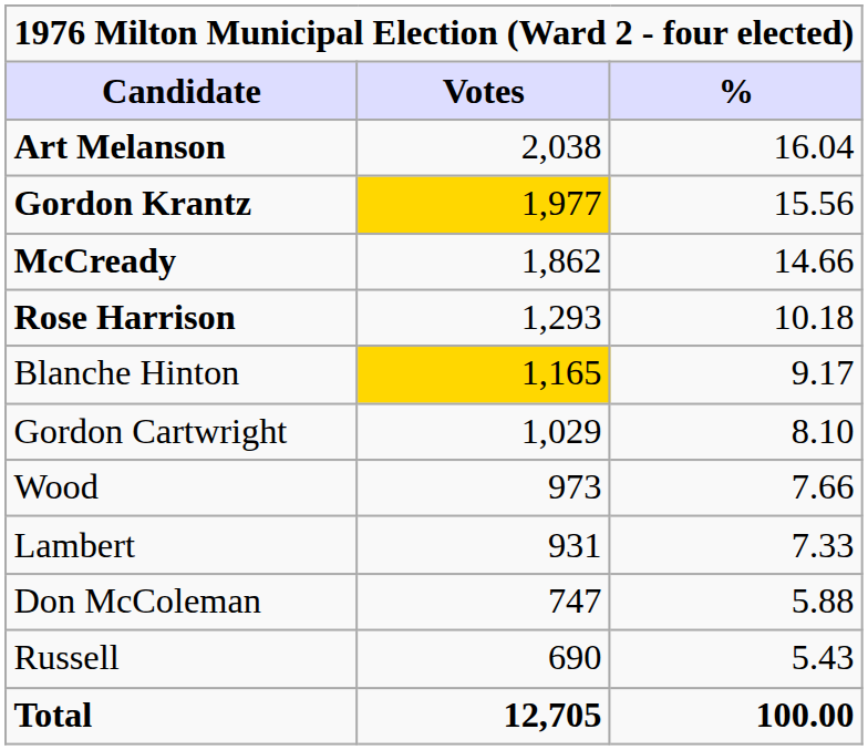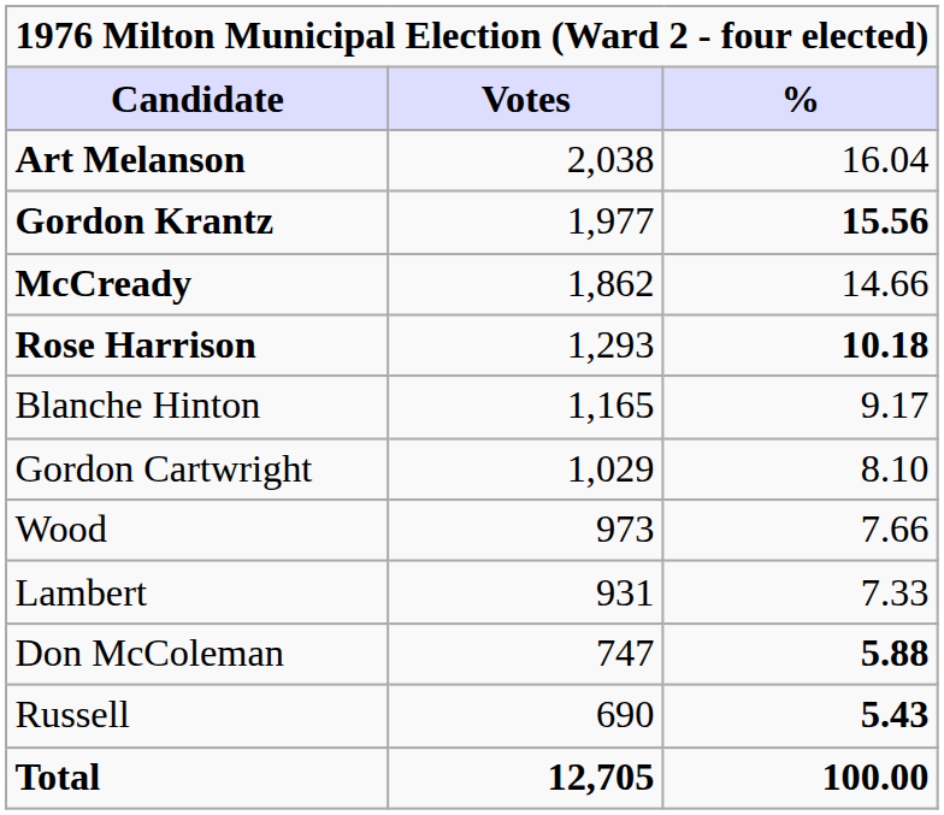Gordon Krantz | Votes: gold background -> no background
Gordon Krantz | %: normal -> bold
Rose Harrison | %: normal -> bold
Blanche Hinton | Votes: gold background -> no background
Don McColeman | %: normal -> bold
Russell | %: normal -> bold
